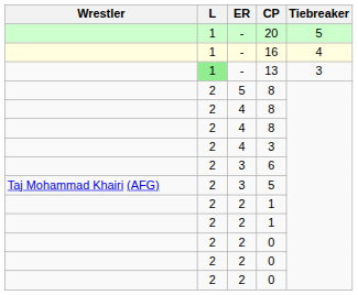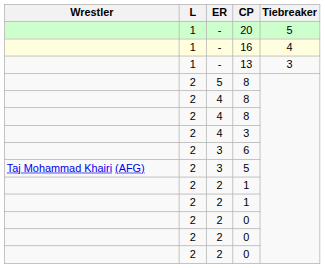13 | L: lightgreen background -> no background
